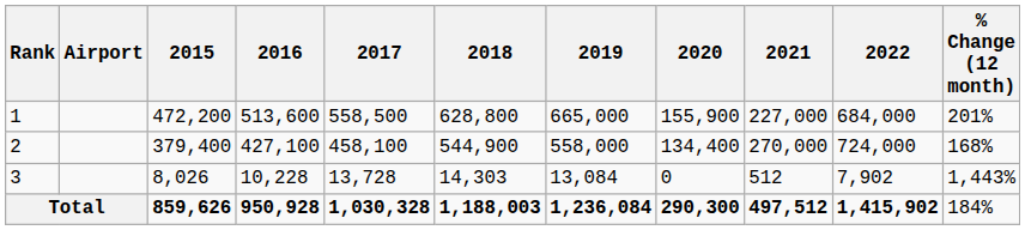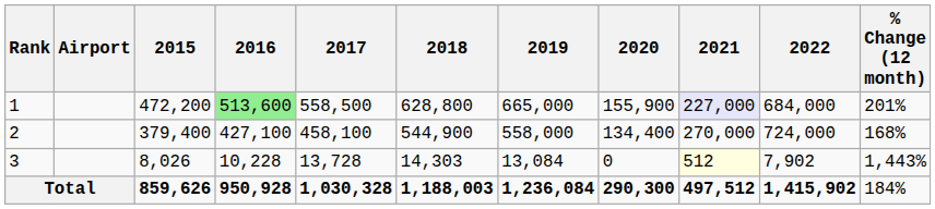1 | 2016: no background -> lightgreen background
1 | 2021: no background -> lavender background
3 | 2021: no background -> lightyellow background
